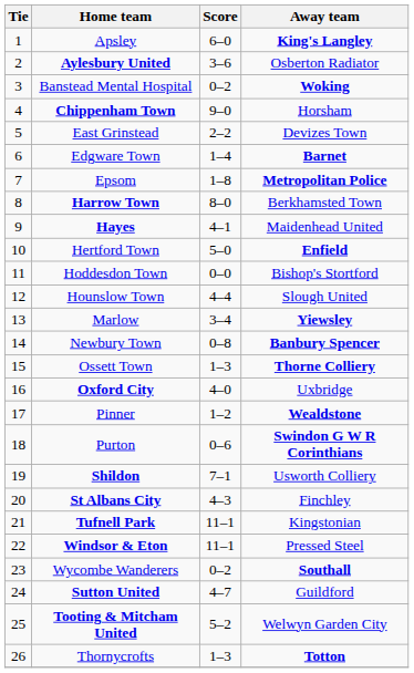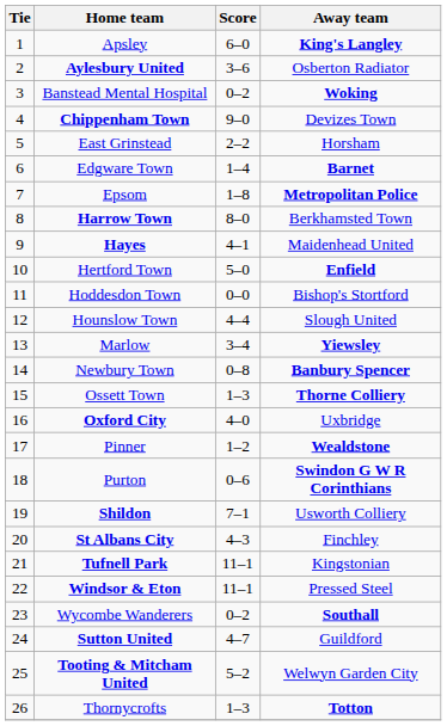Chippenham Town | Away team: Horsham -> Devizes Town
East Grinstead | Away team: Devizes Town -> Horsham
